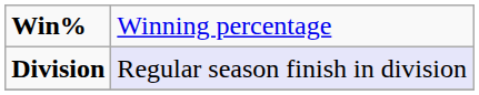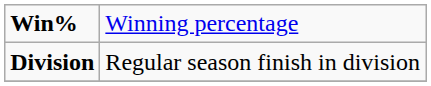Division | column 2: lavender background -> no background
